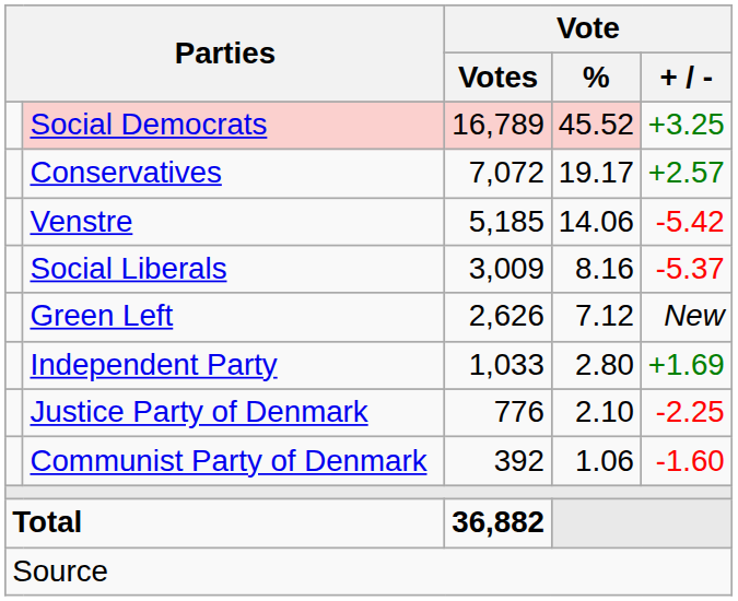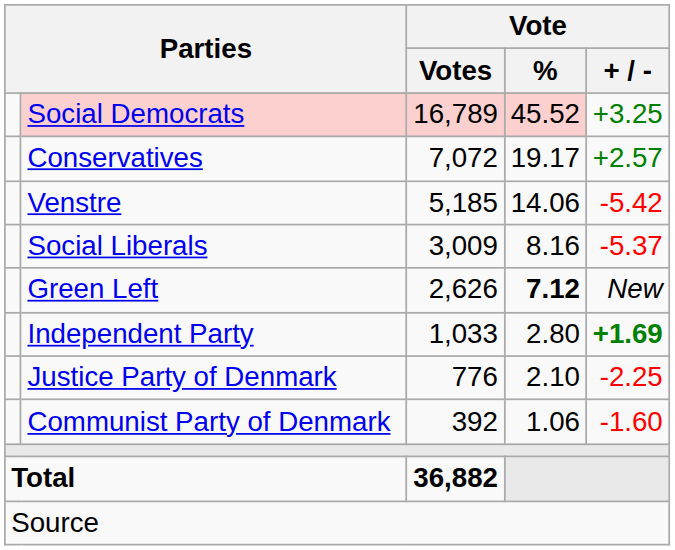Green Left | Vote / %: normal -> bold
Independent Party | Vote / + / -: normal -> bold
